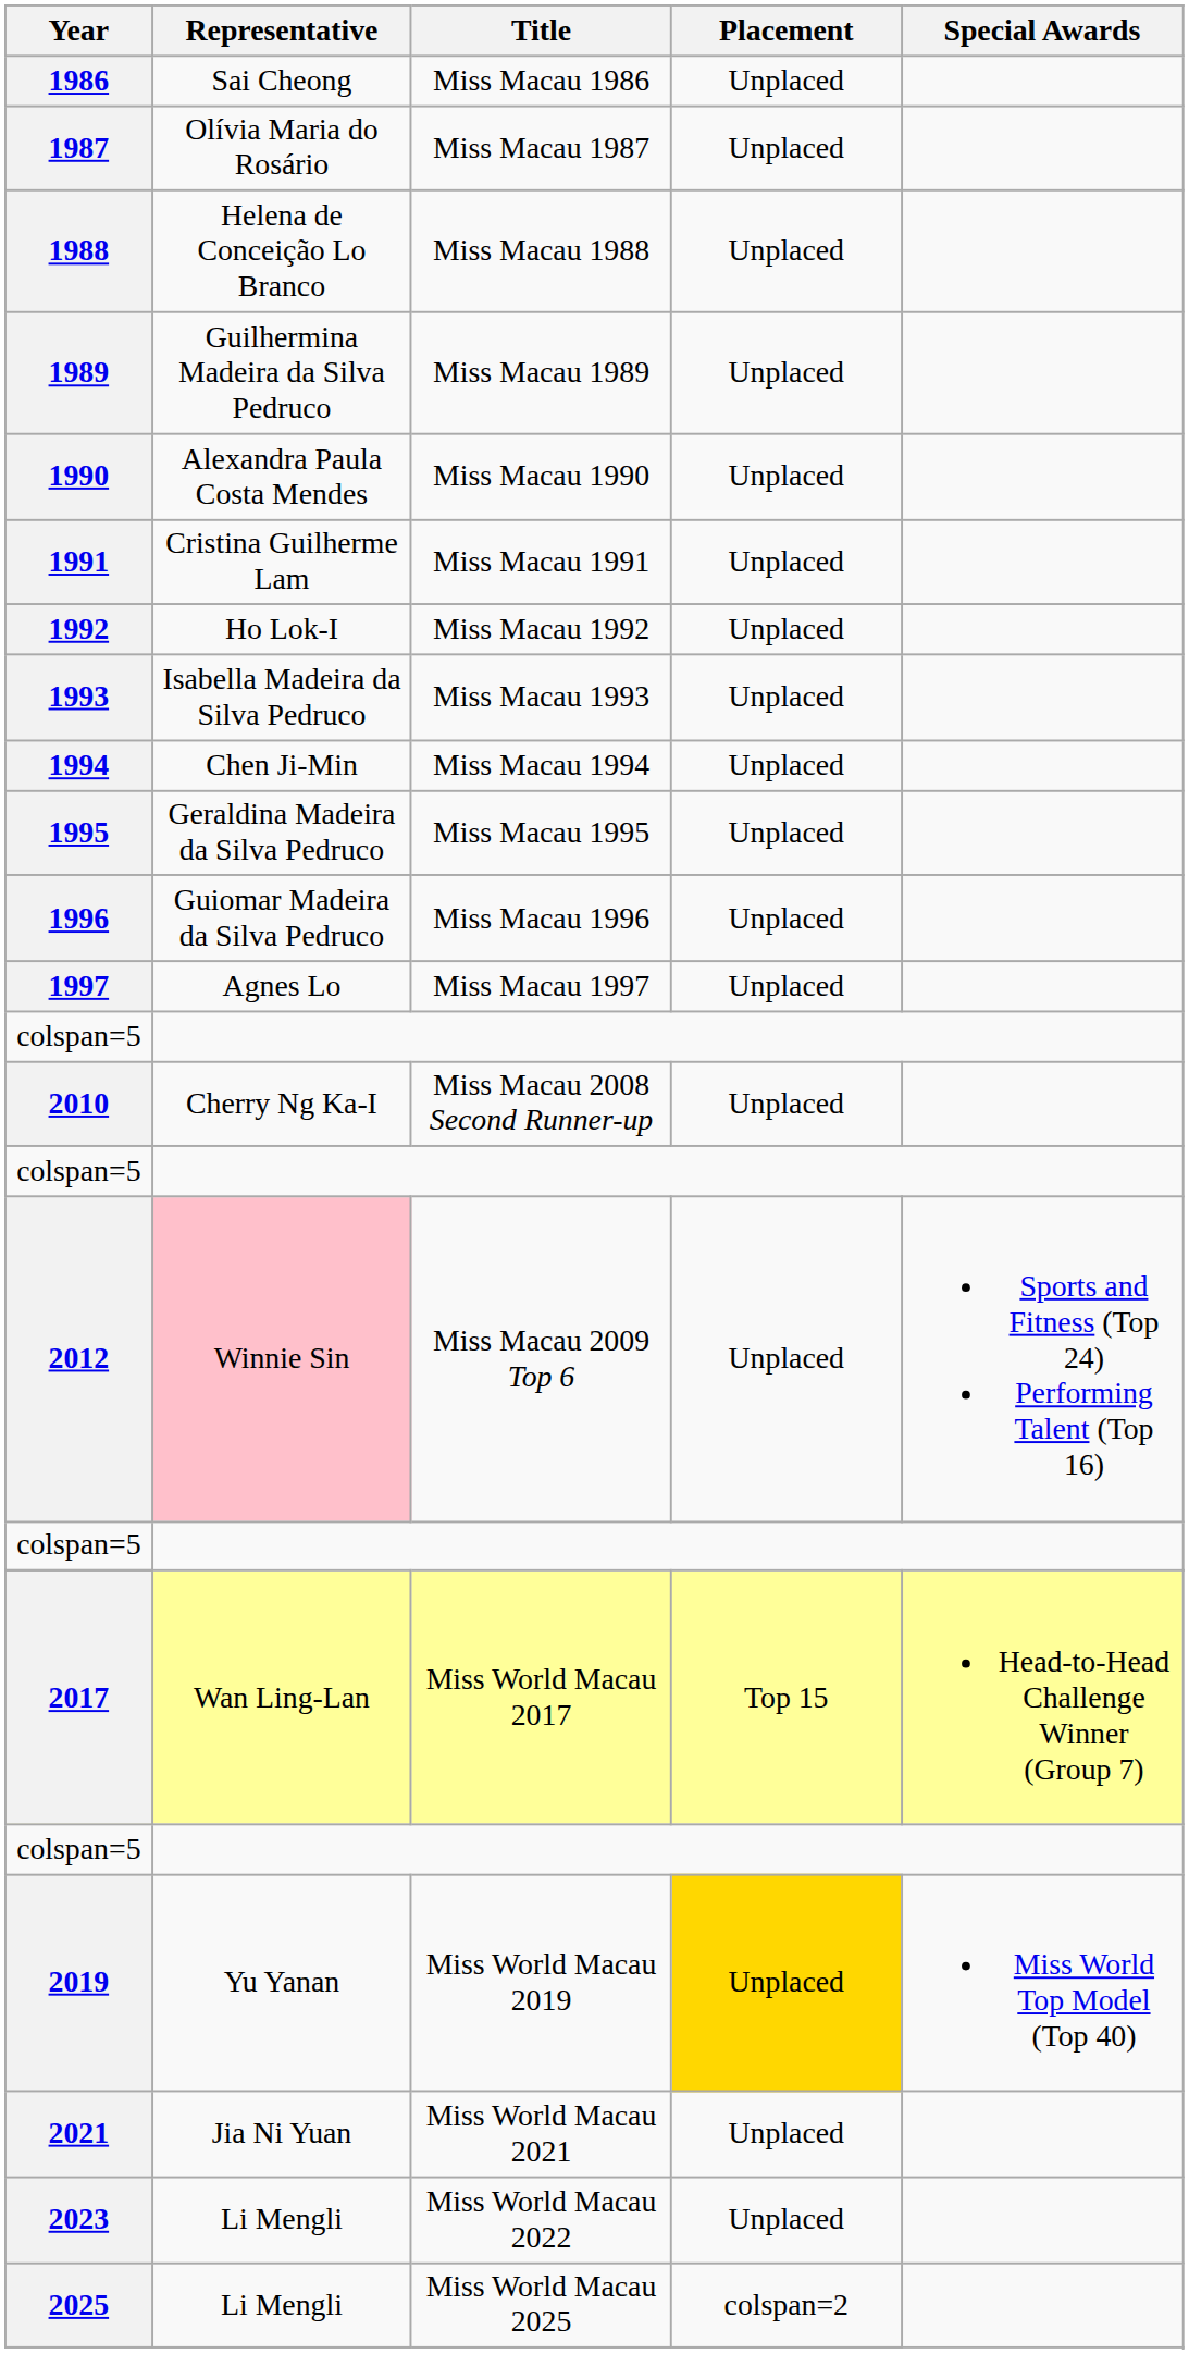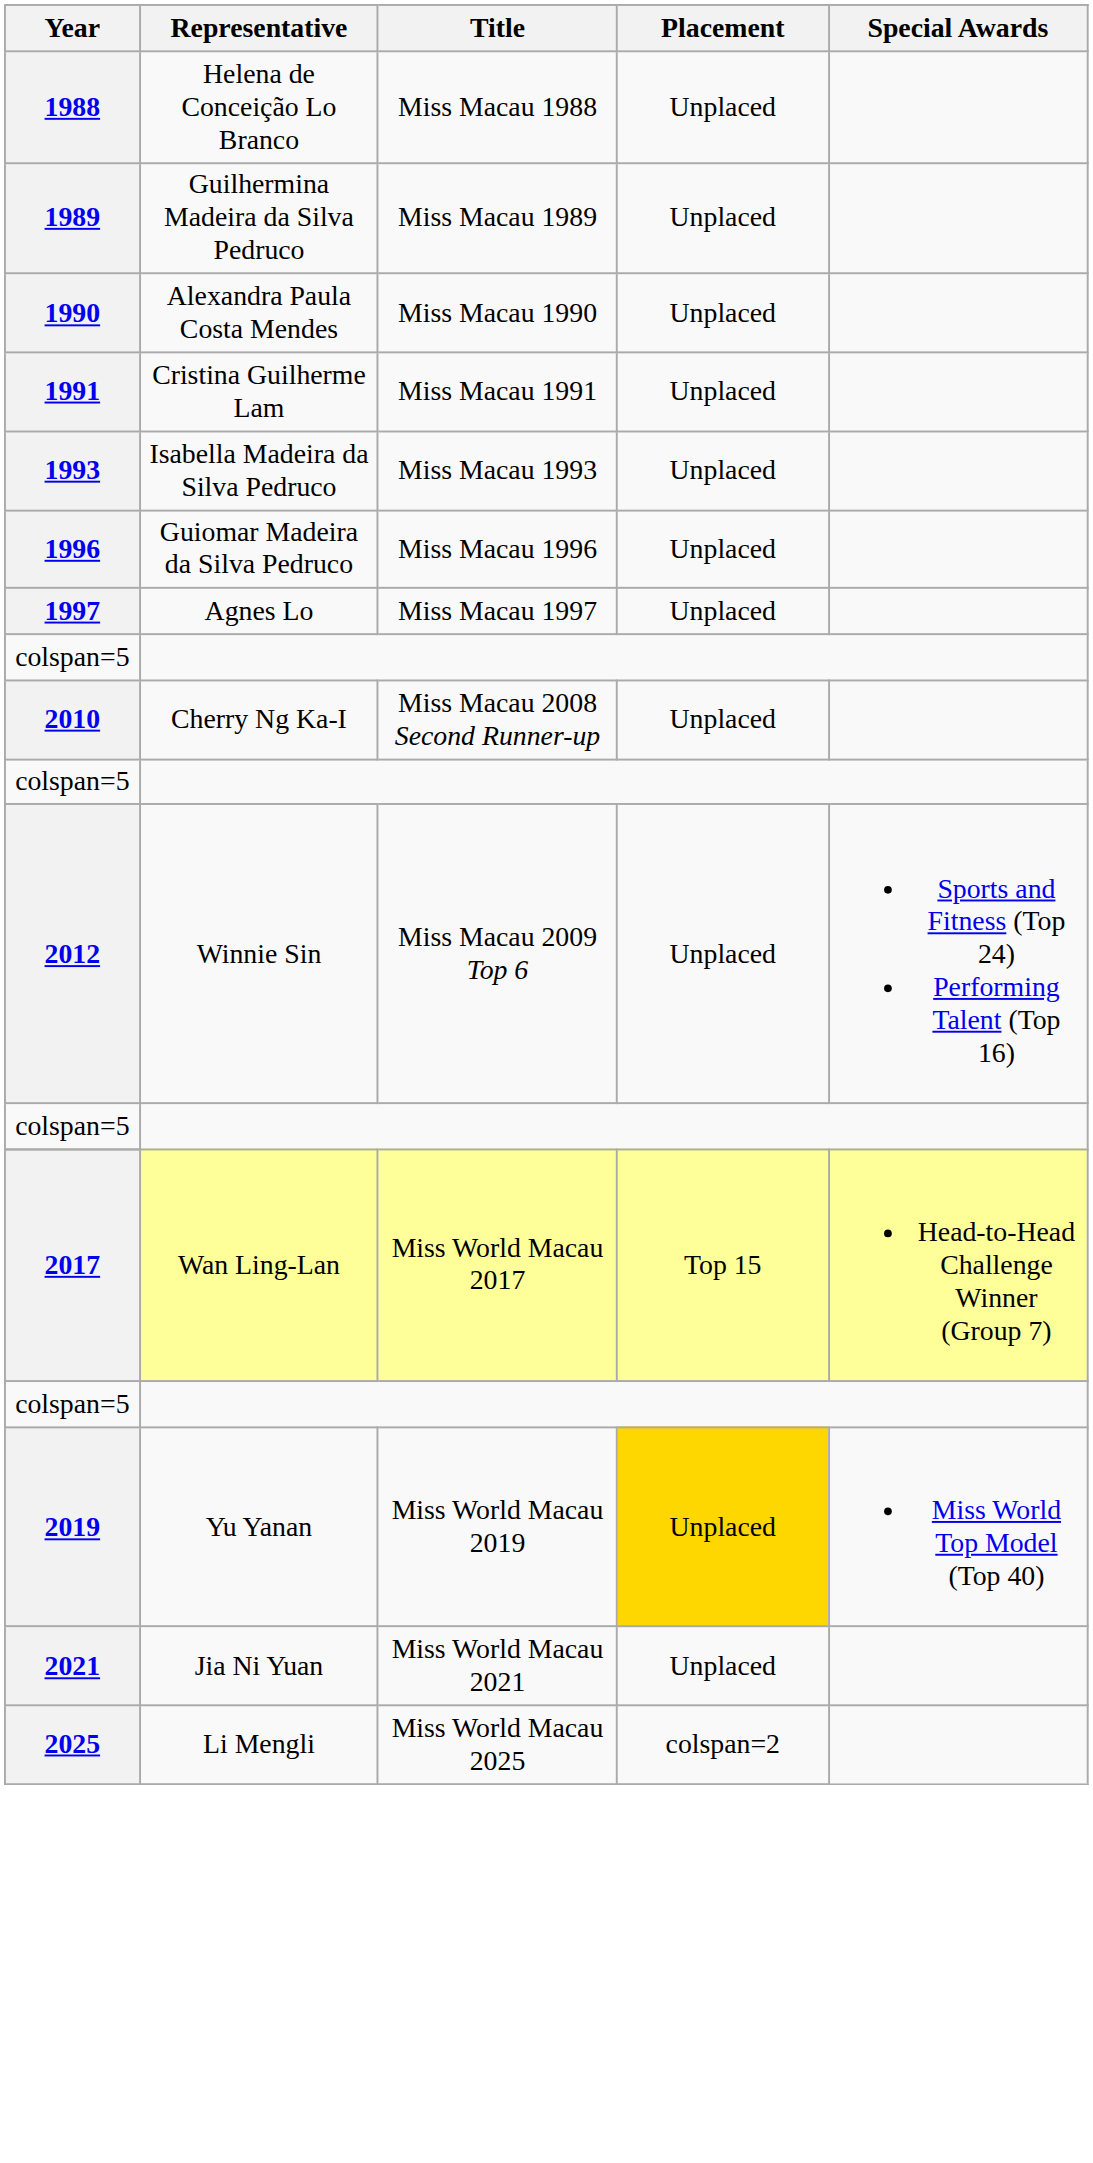- row: 1986 | Sai Cheong | Miss Macau 1986 | Unplaced
- row: 1987 | Olívia Maria do Rosário | Miss Macau 1987 | Unplaced
- row: 1992 | Ho Lok-I | Miss Macau 1992 | Unplaced
- row: 1994 | Chen Ji-Min | Miss Macau 1994 | Unplaced
- row: 1995 | Geraldina Madeira da Silva Pedruco | Miss Macau 1995 | Unplaced
2012 | Representative: pink background -> no background
- row: 2023 | Li Mengli | Miss World Macau 2022 | Unplaced
